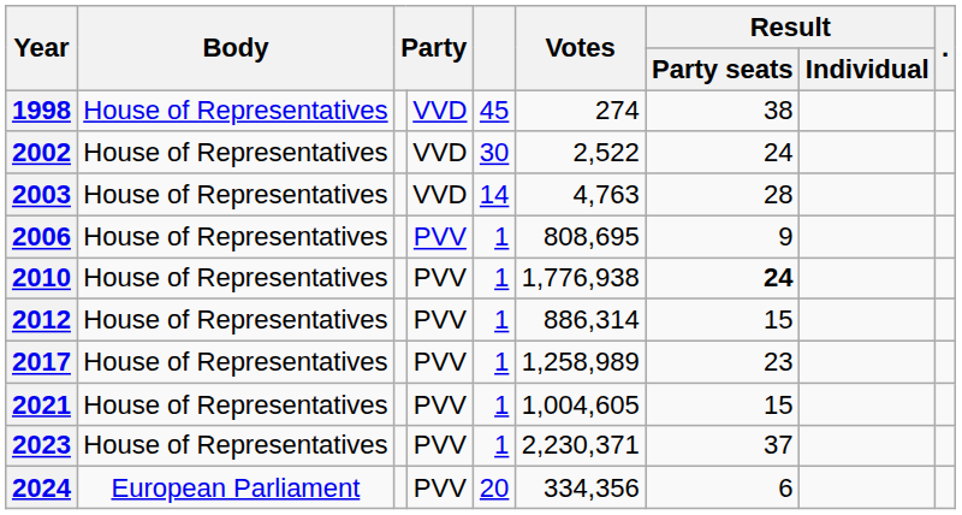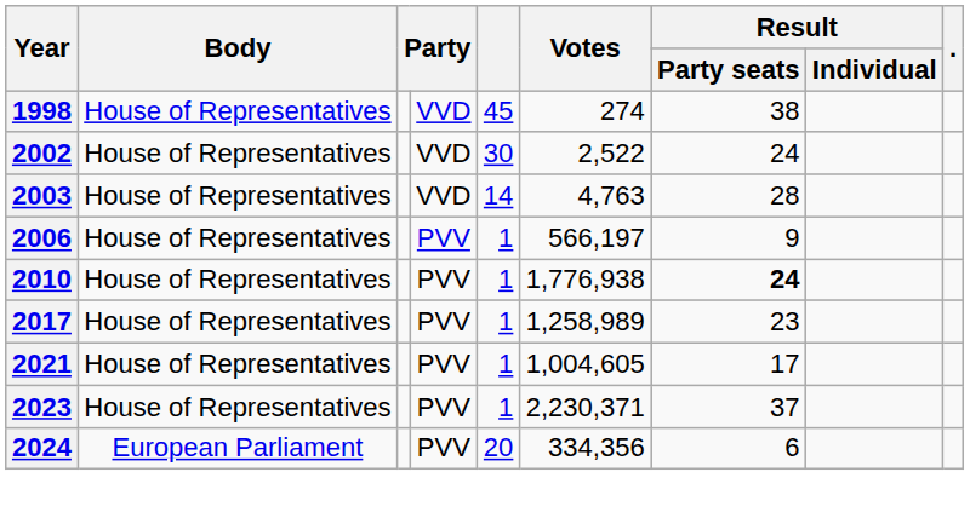2006 | Votes: 808,695 -> 566,197
- row: 2012 | House of Representatives | PVV | 1 | 886,314 | 15
2021 | Result / Party seats: 15 -> 17
